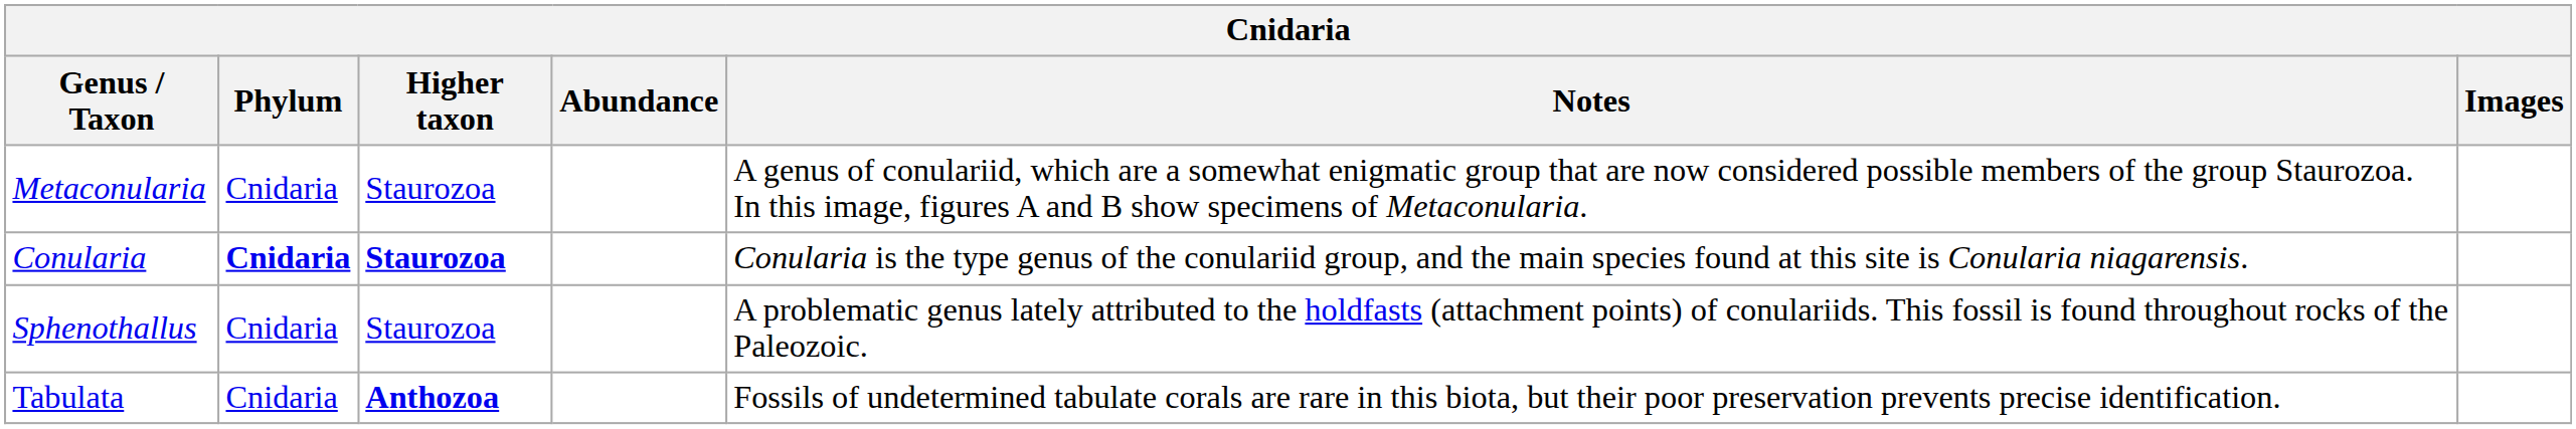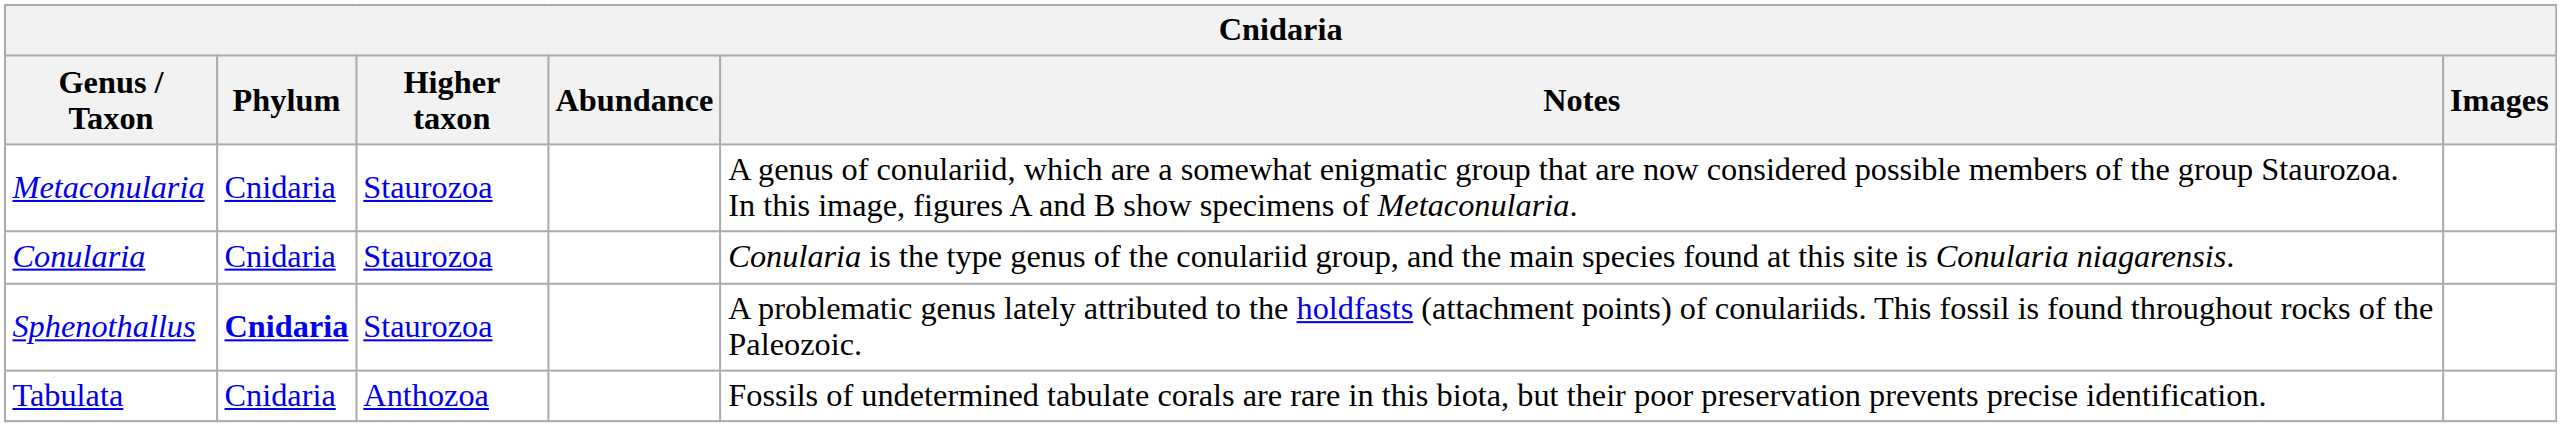Conularia | Phylum: bold -> normal
Conularia | Higher taxon: bold -> normal
Sphenothallus | Phylum: normal -> bold
Tabulata | Higher taxon: bold -> normal
